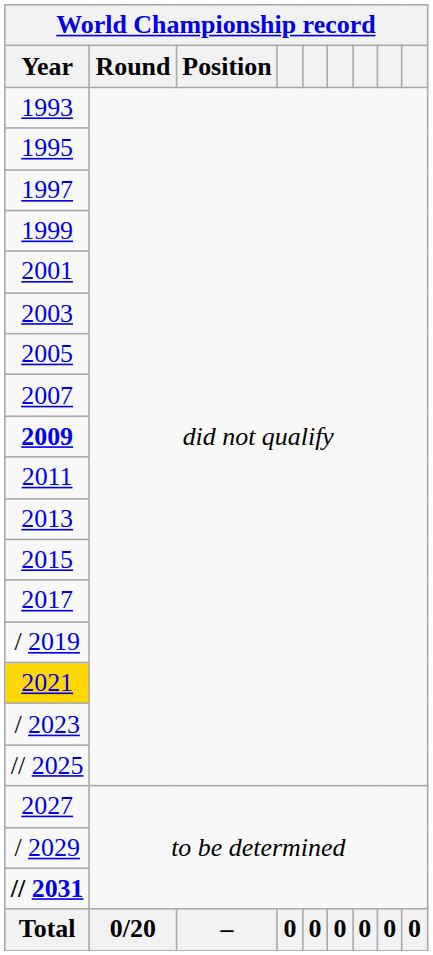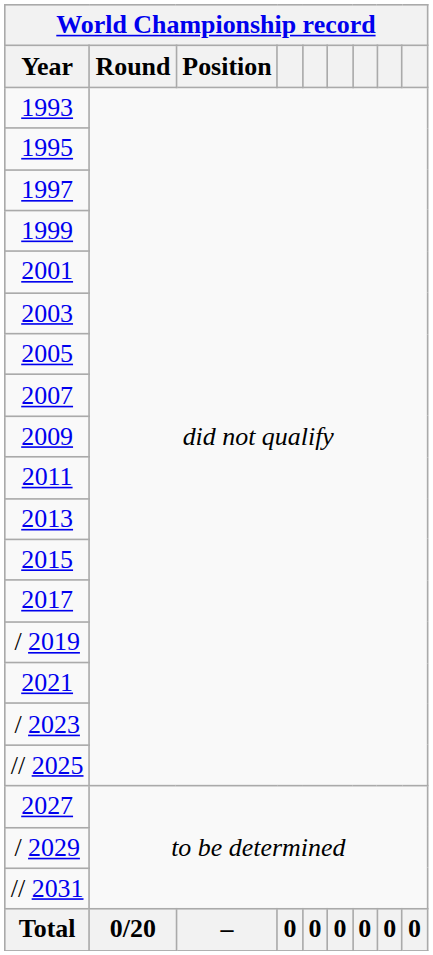2009 | Year: bold -> normal
2021 | Year: gold background -> no background
// 2031 | Year: bold -> normal
